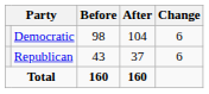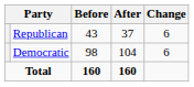rows swapped: Democratic <-> Republican
